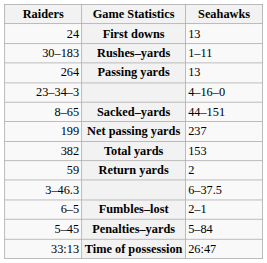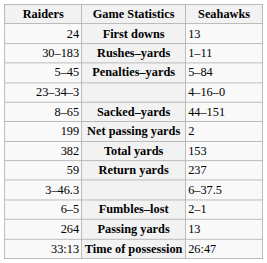rows swapped: Passing yards <-> Penalties–yards
Net passing yards | Seahawks: 237 -> 2
Return yards | Seahawks: 2 -> 237
